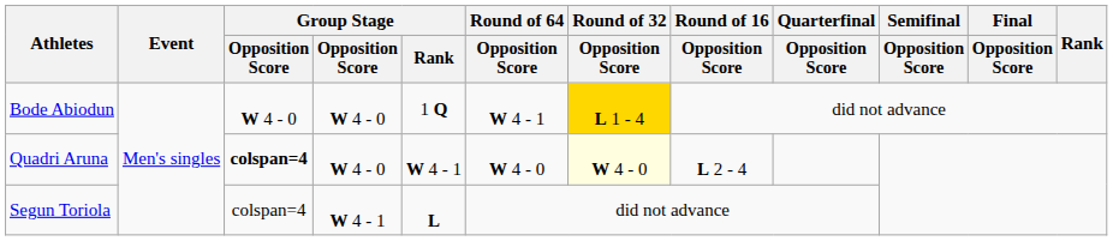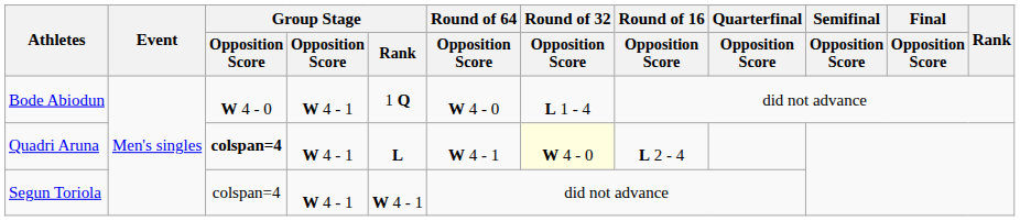Bode Abiodun | column 4: W 4 - 0 -> W 4 - 1
Bode Abiodun | Round of 64 / Opposition Score: W 4 - 1 -> W 4 - 0
Bode Abiodun | Round of 32 / Opposition Score: gold background -> no background
Quadri Aruna | column 4: W 4 - 0 -> W 4 - 1
Quadri Aruna | Group Stage / Rank: W 4 - 1 -> L
Quadri Aruna | Round of 64 / Opposition Score: W 4 - 0 -> W 4 - 1
Segun Toriola | Group Stage / Rank: L -> W 4 - 1
